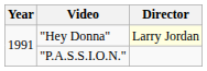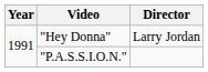"Hey Donna" | Director: lightyellow background -> no background
